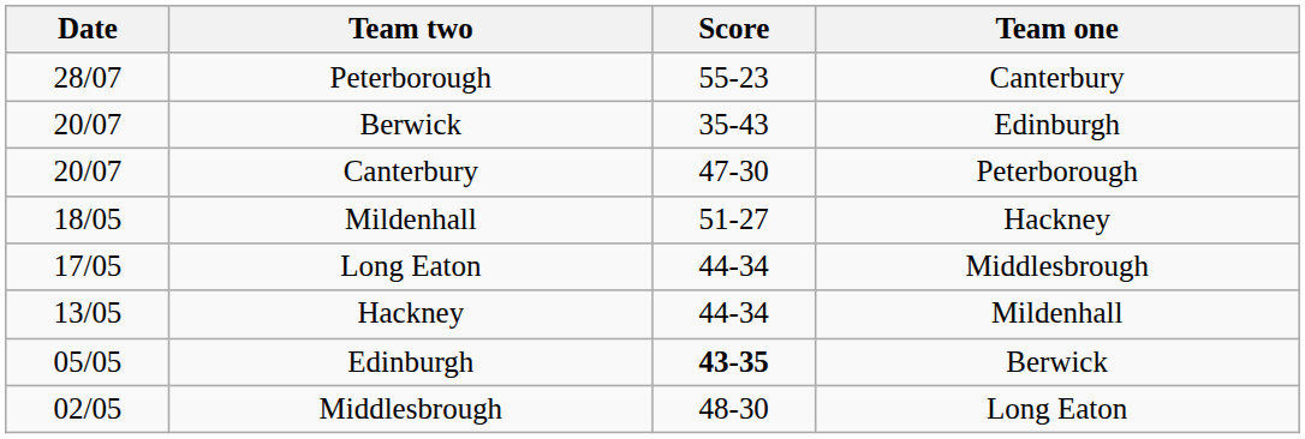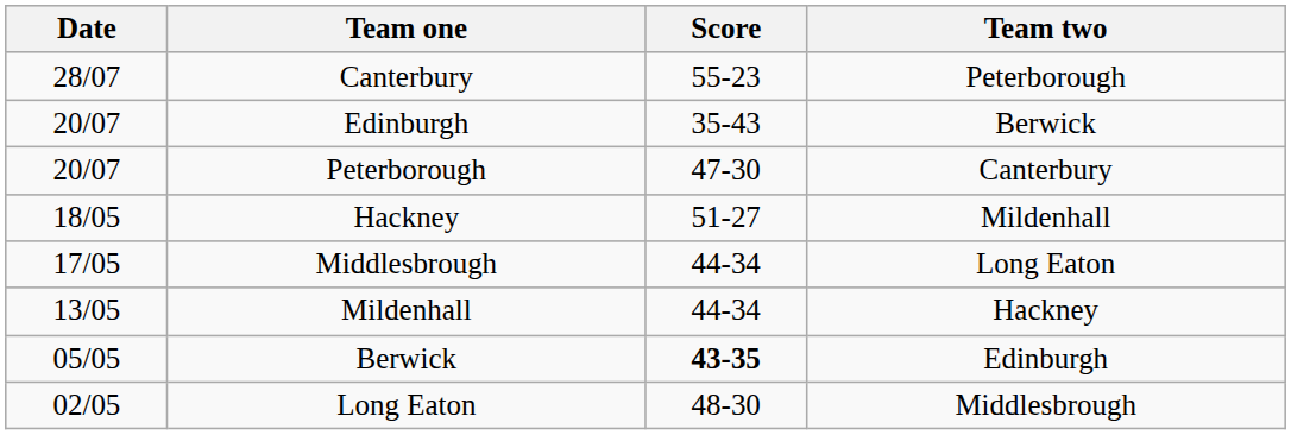columns swapped: Team one <-> Team two
